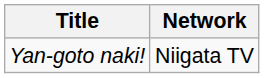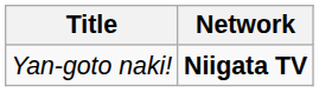Yan-goto naki! | Network: normal -> bold
